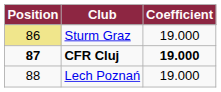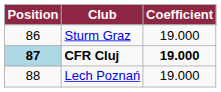Sturm Graz | Position: khaki background -> no background
CFR Cluj | Position: no background -> lightblue background
